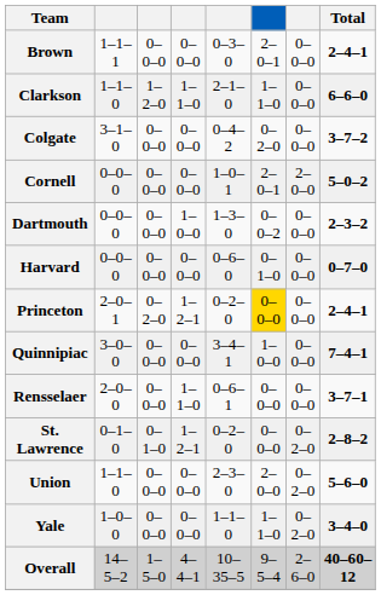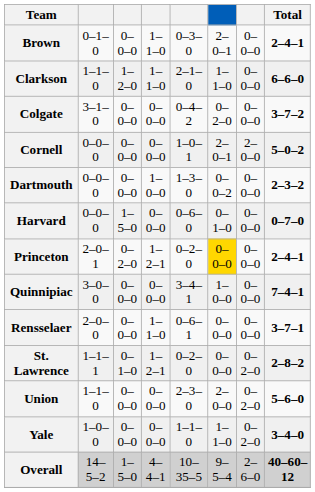Brown | column 2: 1–1–1 -> 0–1–0
Brown | column 4: 0–0–0 -> 1–1–0
Harvard | column 3: 0–0–0 -> 1–5–0
St. Lawrence | column 2: 0–1–0 -> 1–1–1
